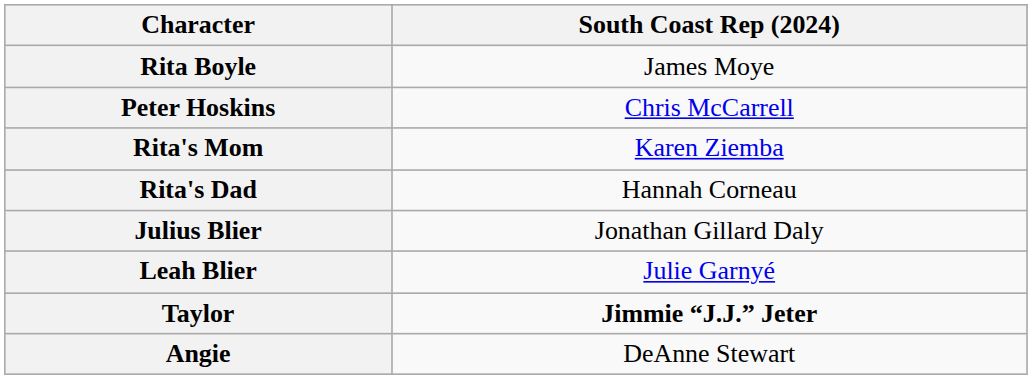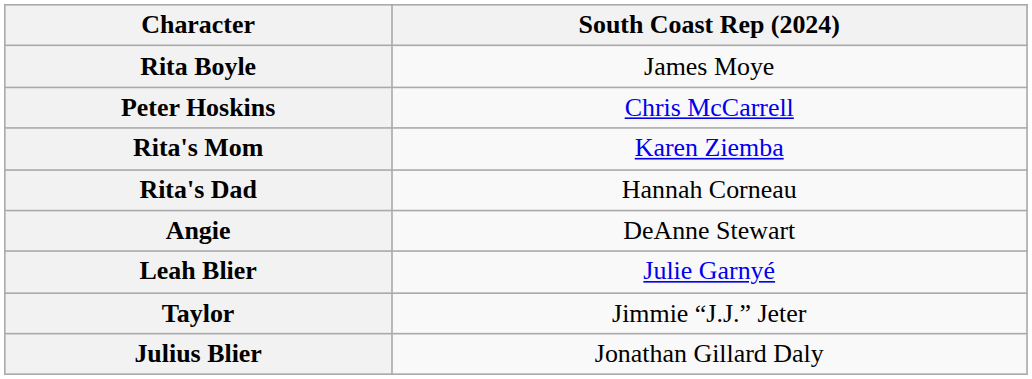rows swapped: Julius Blier <-> Angie
Taylor | South Coast Rep (2024): bold -> normal
